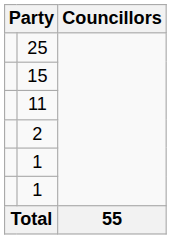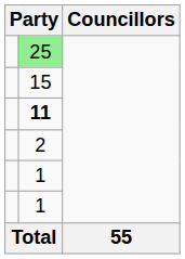25 | column 2: no background -> lightgreen background
11 | column 2: normal -> bold
